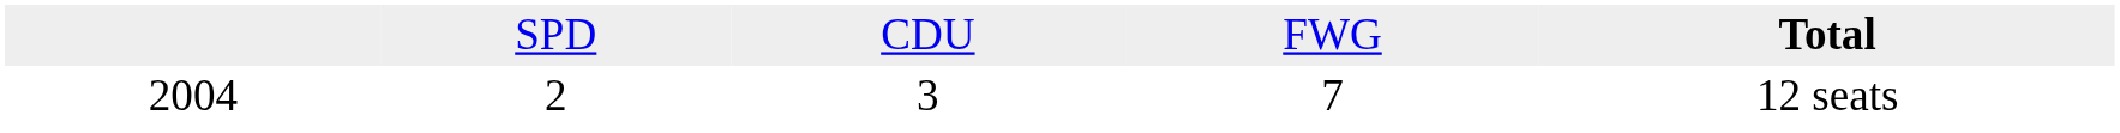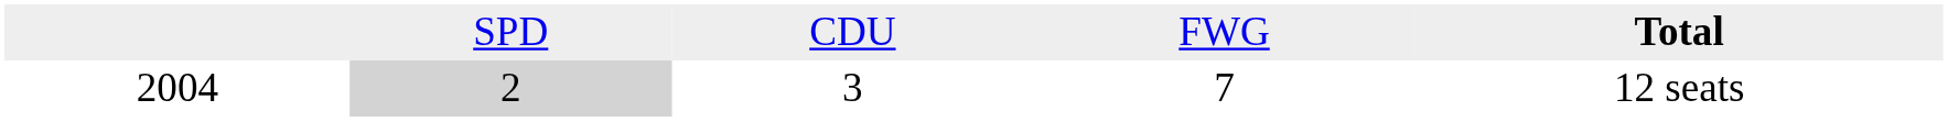2004 | column 2: no background -> lightgrey background
